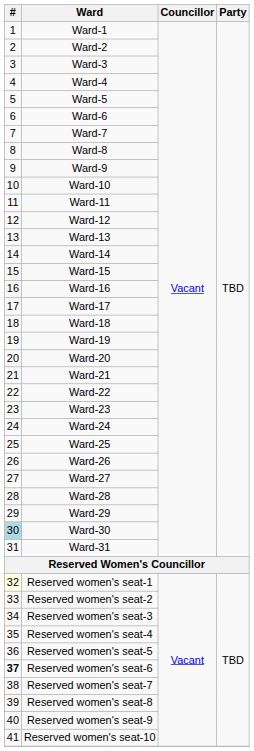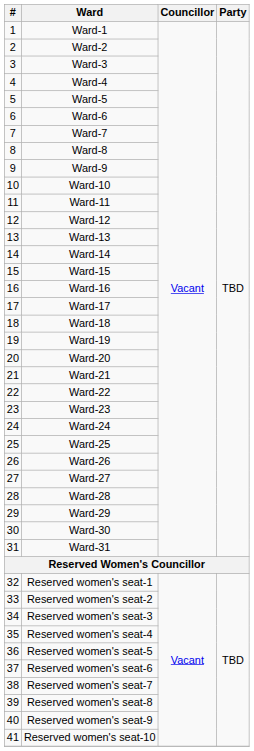Ward-30 | #: lightblue background -> no background
Reserved women's seat-1 | #: lightyellow background -> no background
Reserved women's seat-6 | #: bold -> normal
